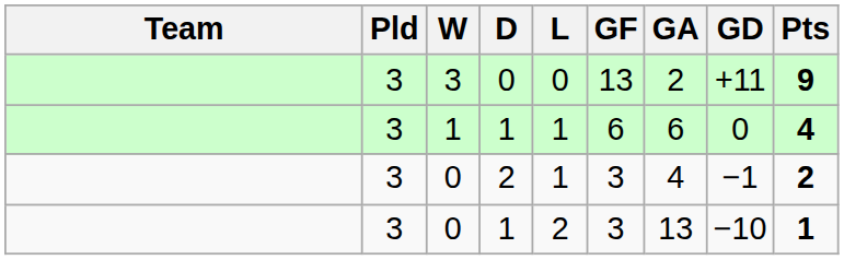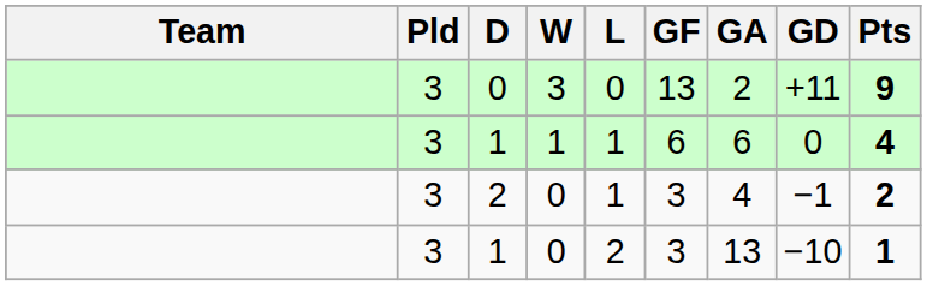columns swapped: W <-> D
